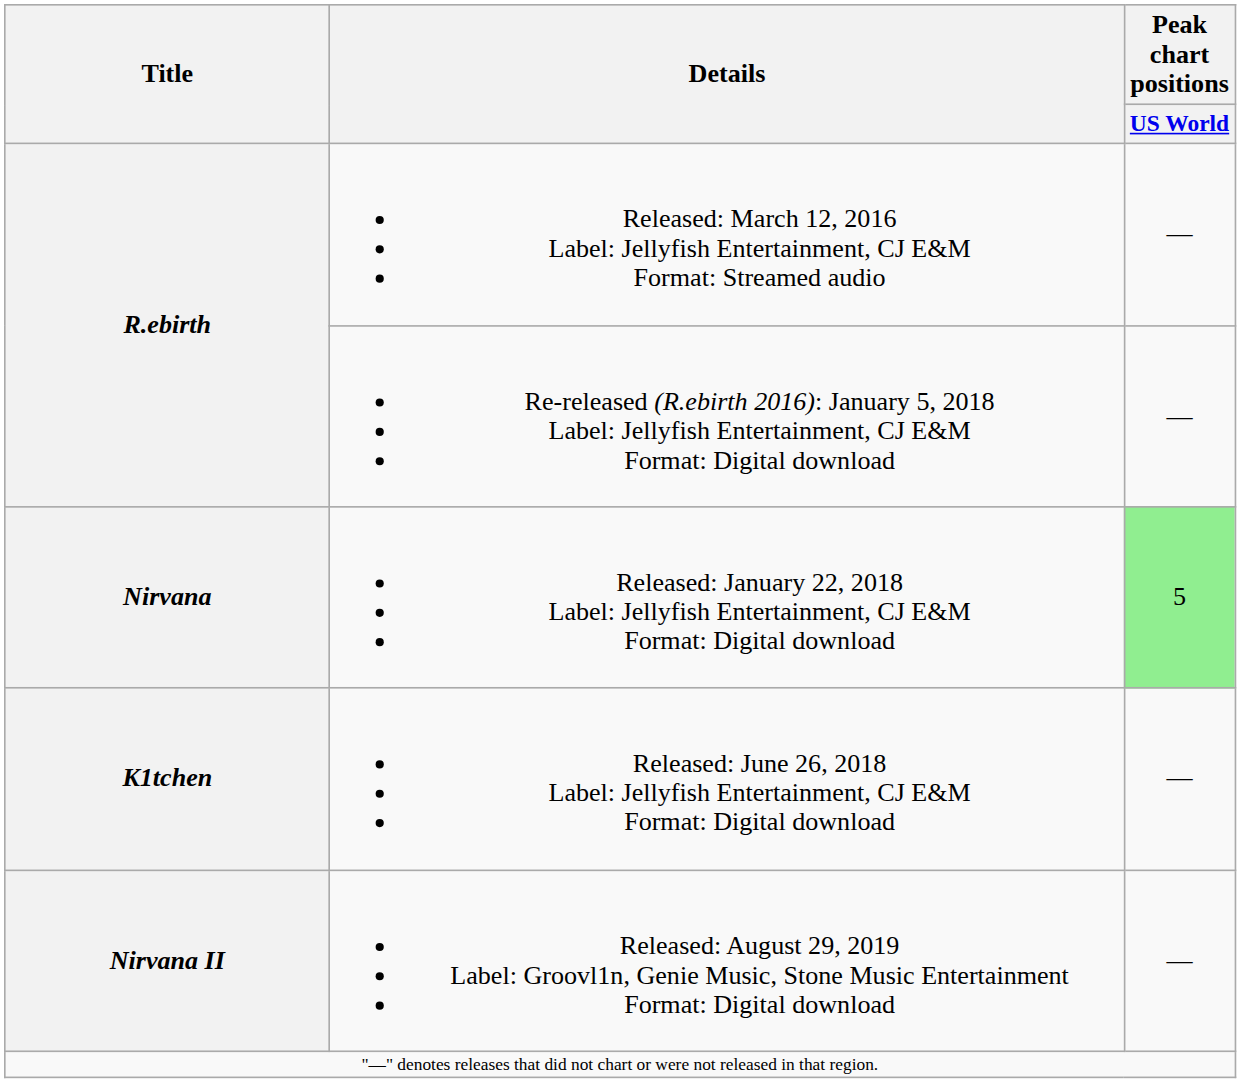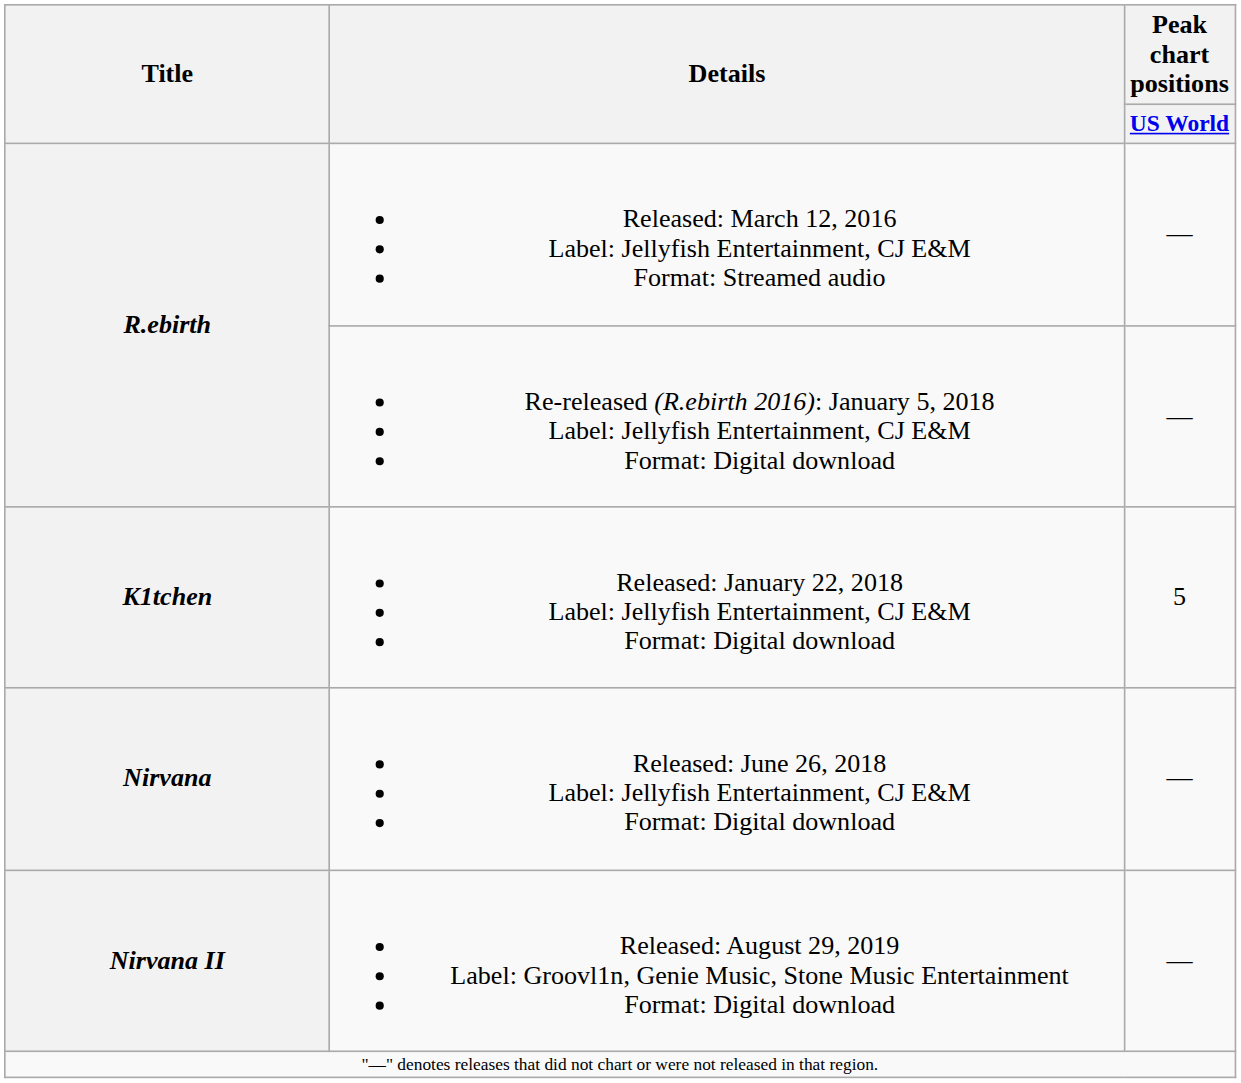row 5 | Title: Nirvana -> K1tchen
row 5 | Peak chart positions / US World: lightgreen background -> no background
row 6 | Title: K1tchen -> Nirvana
